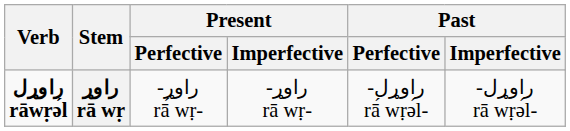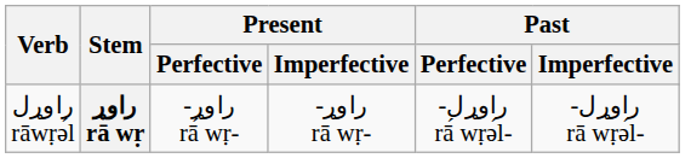راوړ rā wṛ | Verb: bold -> normal
